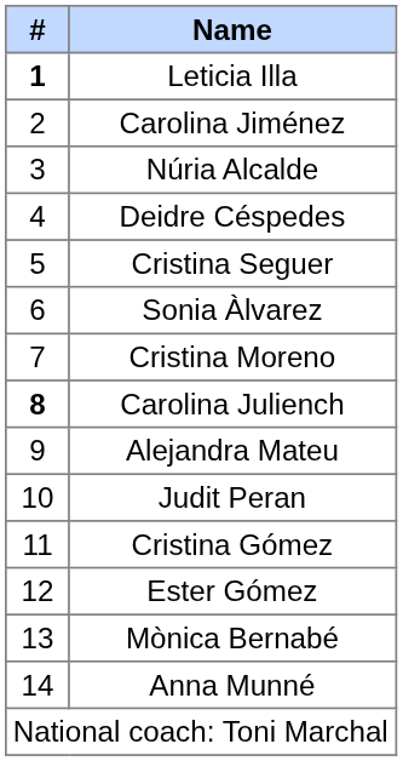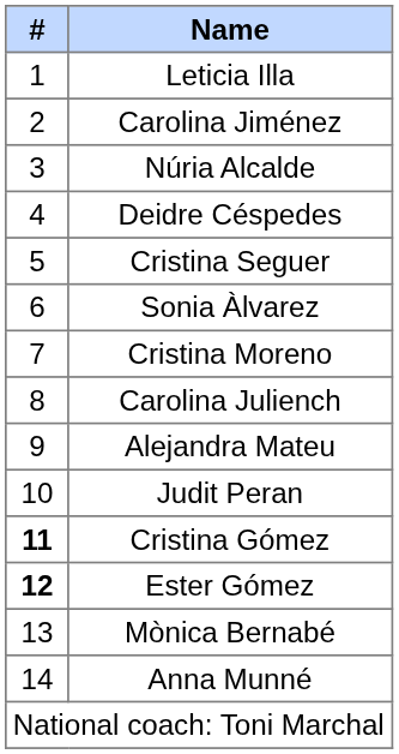Leticia Illa | #: bold -> normal
Carolina Juliench | #: bold -> normal
Cristina Gómez | #: normal -> bold
Ester Gómez | #: normal -> bold
